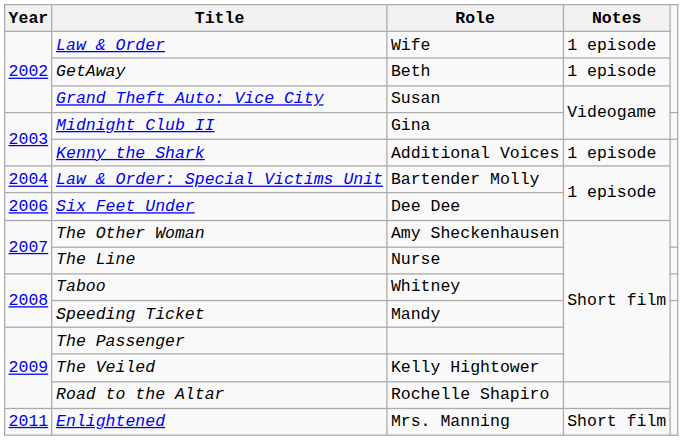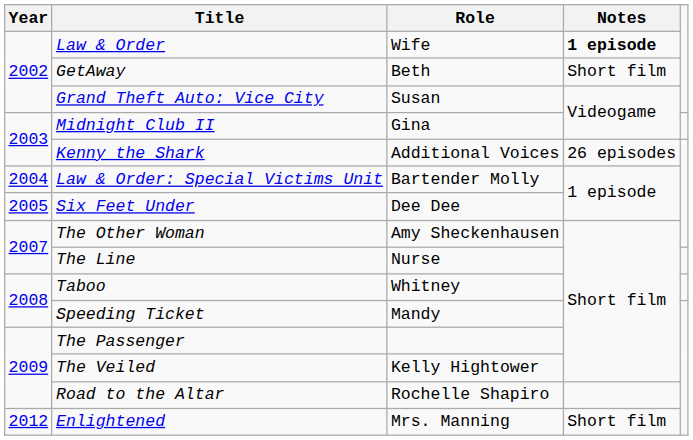Law & Order | Notes: normal -> bold
GetAway | Notes: 1 episode -> Short film
Kenny the Shark | Notes: 1 episode -> 26 episodes
Six Feet Under | Year: 2006 -> 2005
Enlightened | Year: 2011 -> 2012
